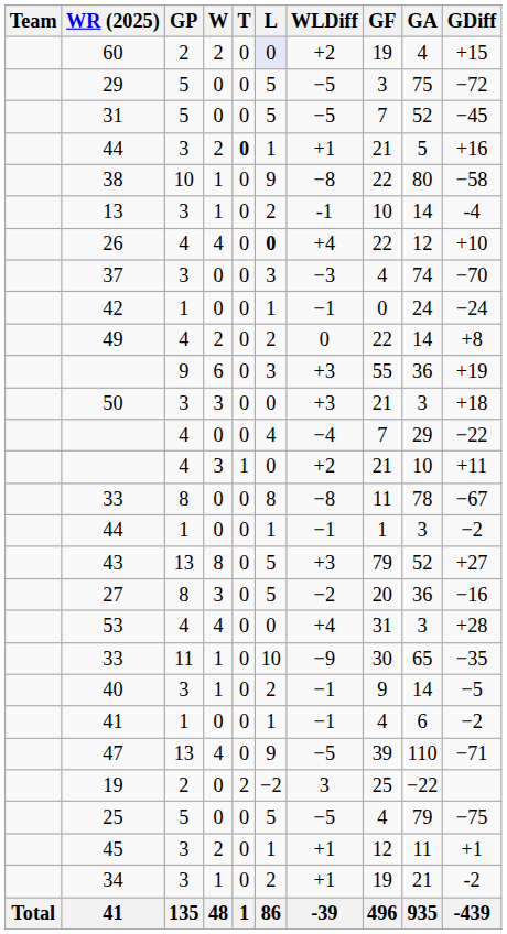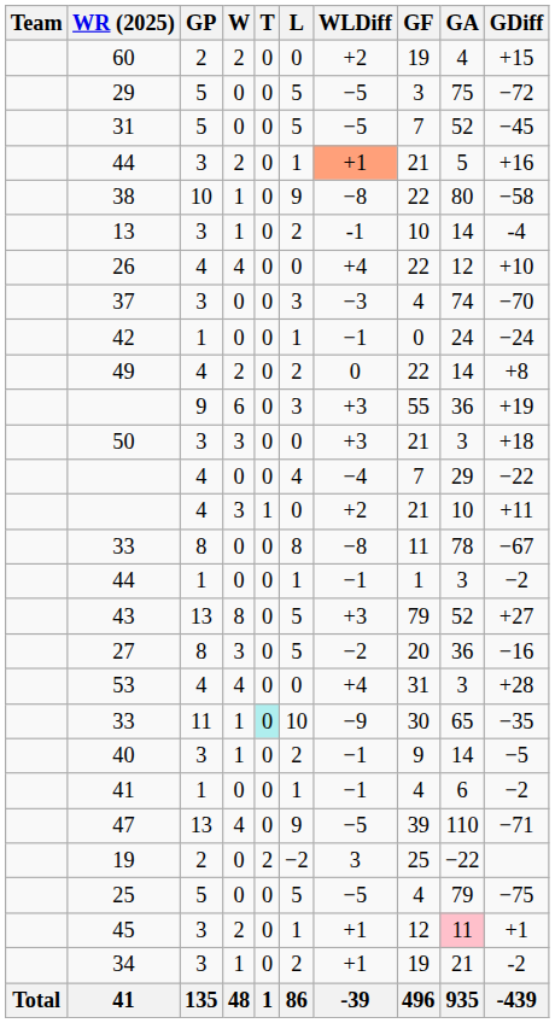60 | L: lavender background -> no background
44 / 2 | T: bold -> normal
44 / 2 | WLDiff: no background -> lightsalmon background
26 | L: bold -> normal
33 / 1 | T: no background -> paleturquoise background
45 | GA: no background -> pink background
